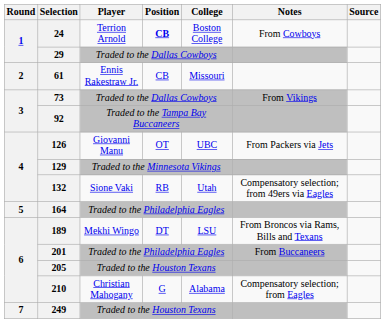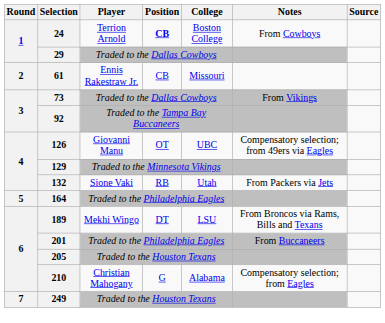126 | Notes: From Packers via Jets -> Compensatory selection; from 49ers via Eagles
132 | Notes: Compensatory selection; from 49ers via Eagles -> From Packers via Jets
